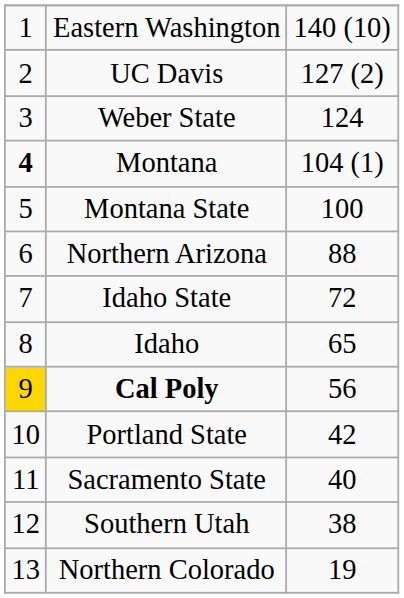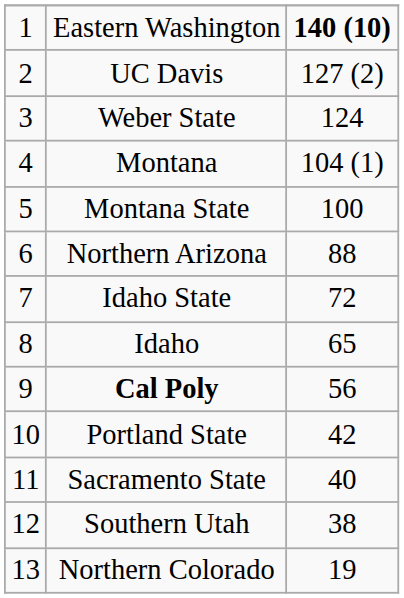Eastern Washington | column 3: normal -> bold
Montana | column 1: bold -> normal
Cal Poly | column 1: gold background -> no background
